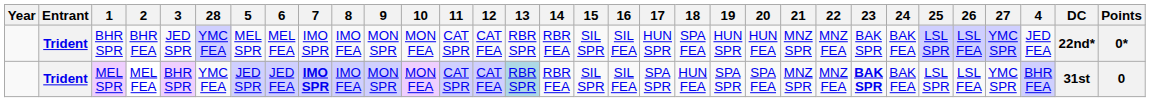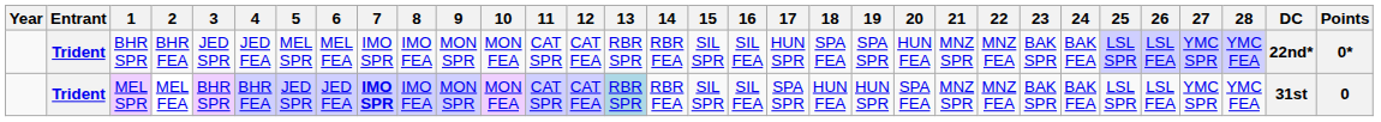columns swapped: 4 <-> 28
row 2 | 19: HUN SPR -> SPA SPR
row 3 | 19: SPA SPR -> HUN SPR
row 3 | 23: bold -> normal
